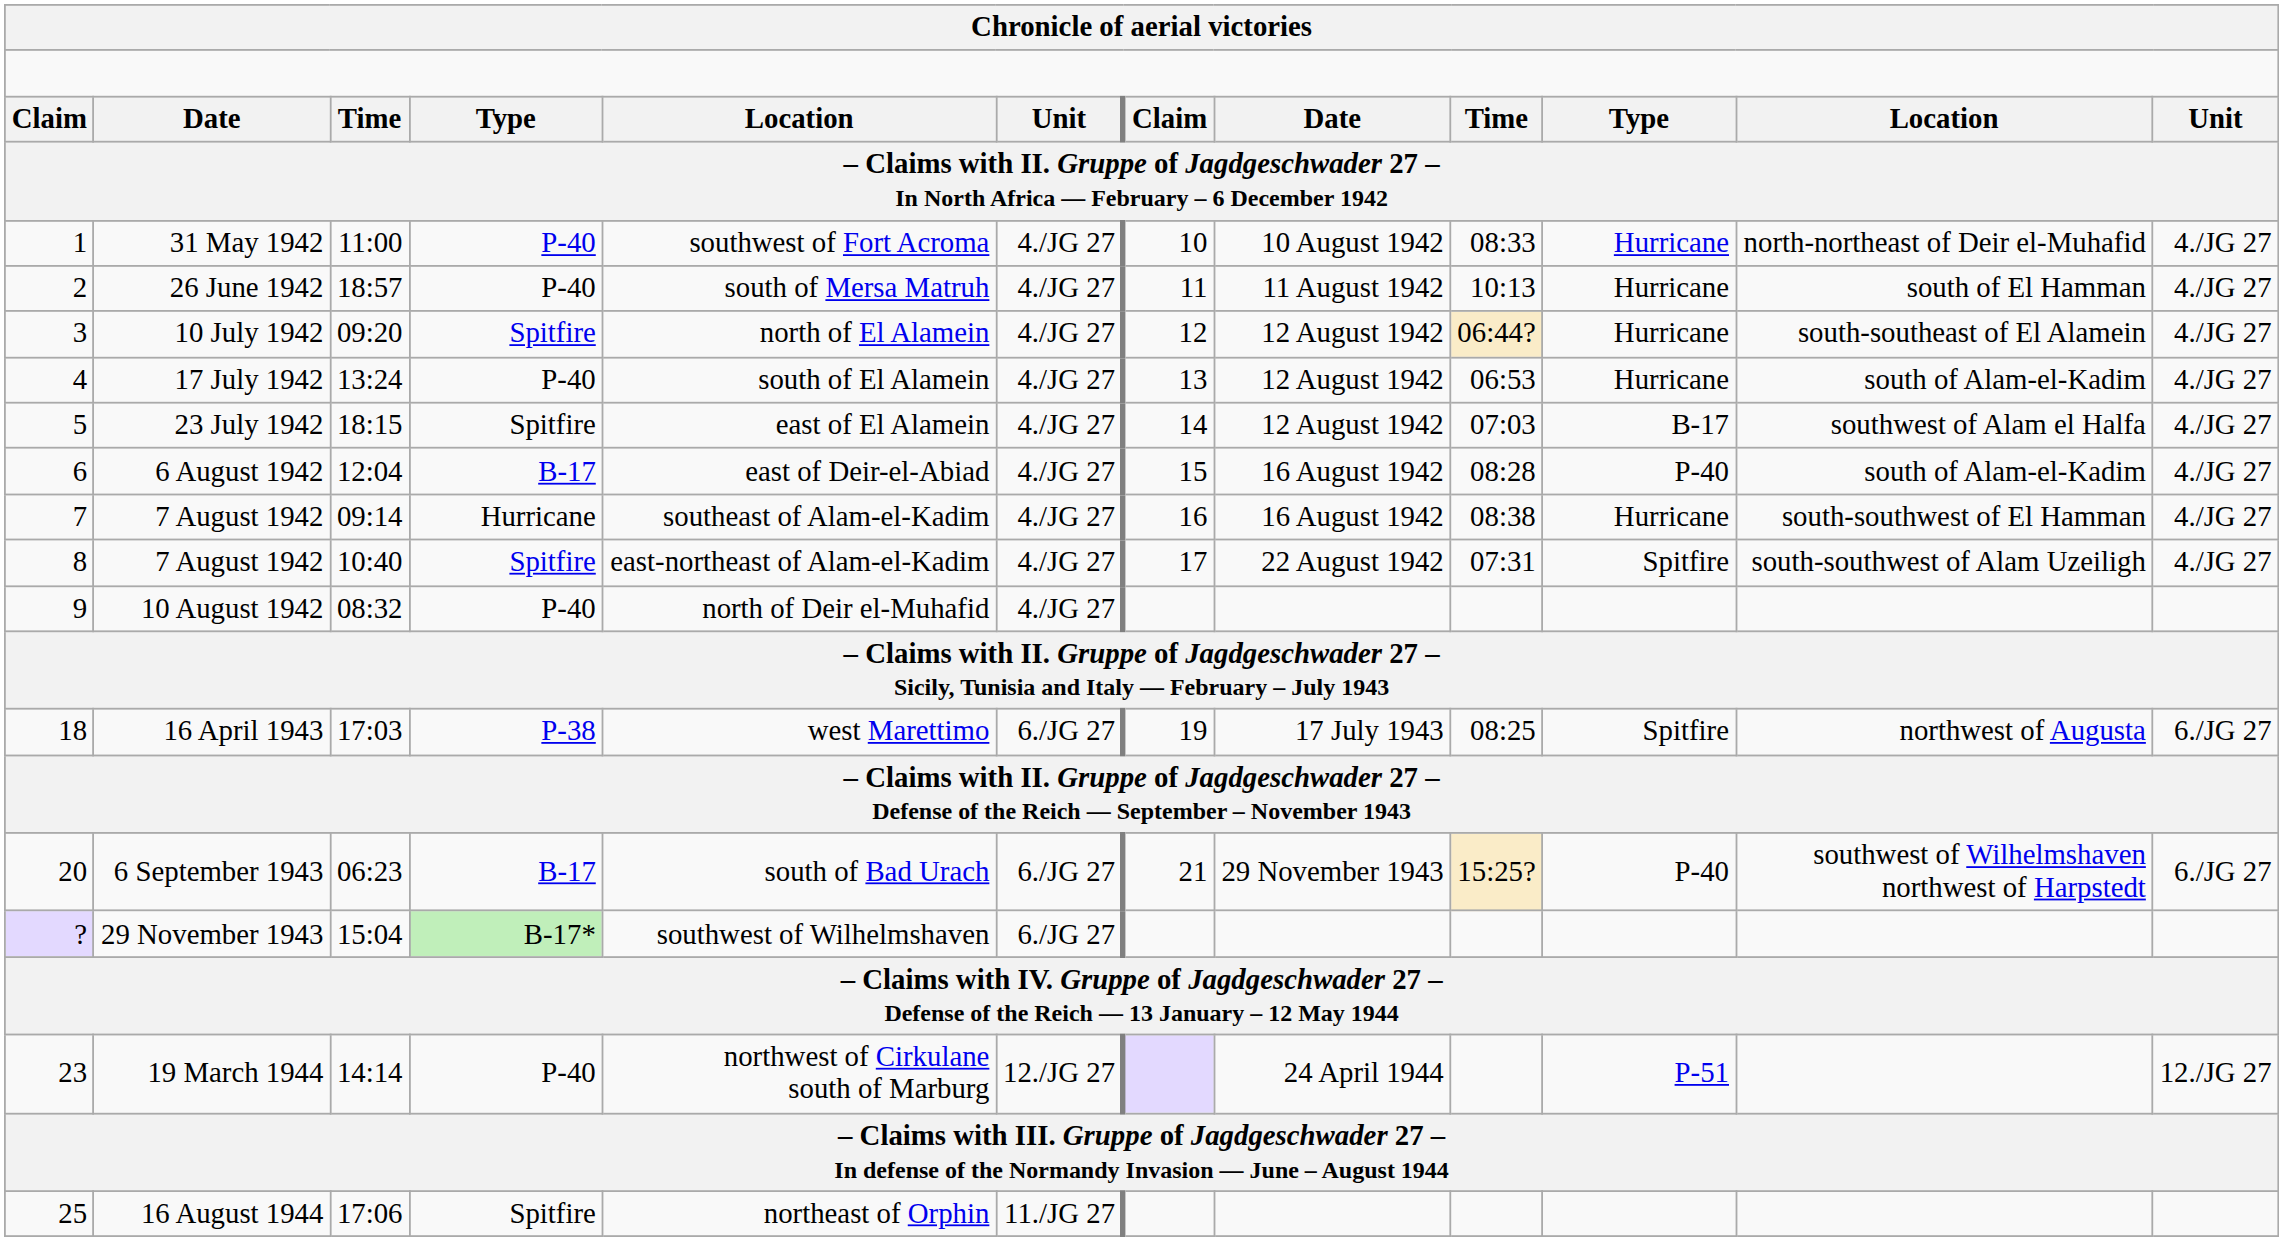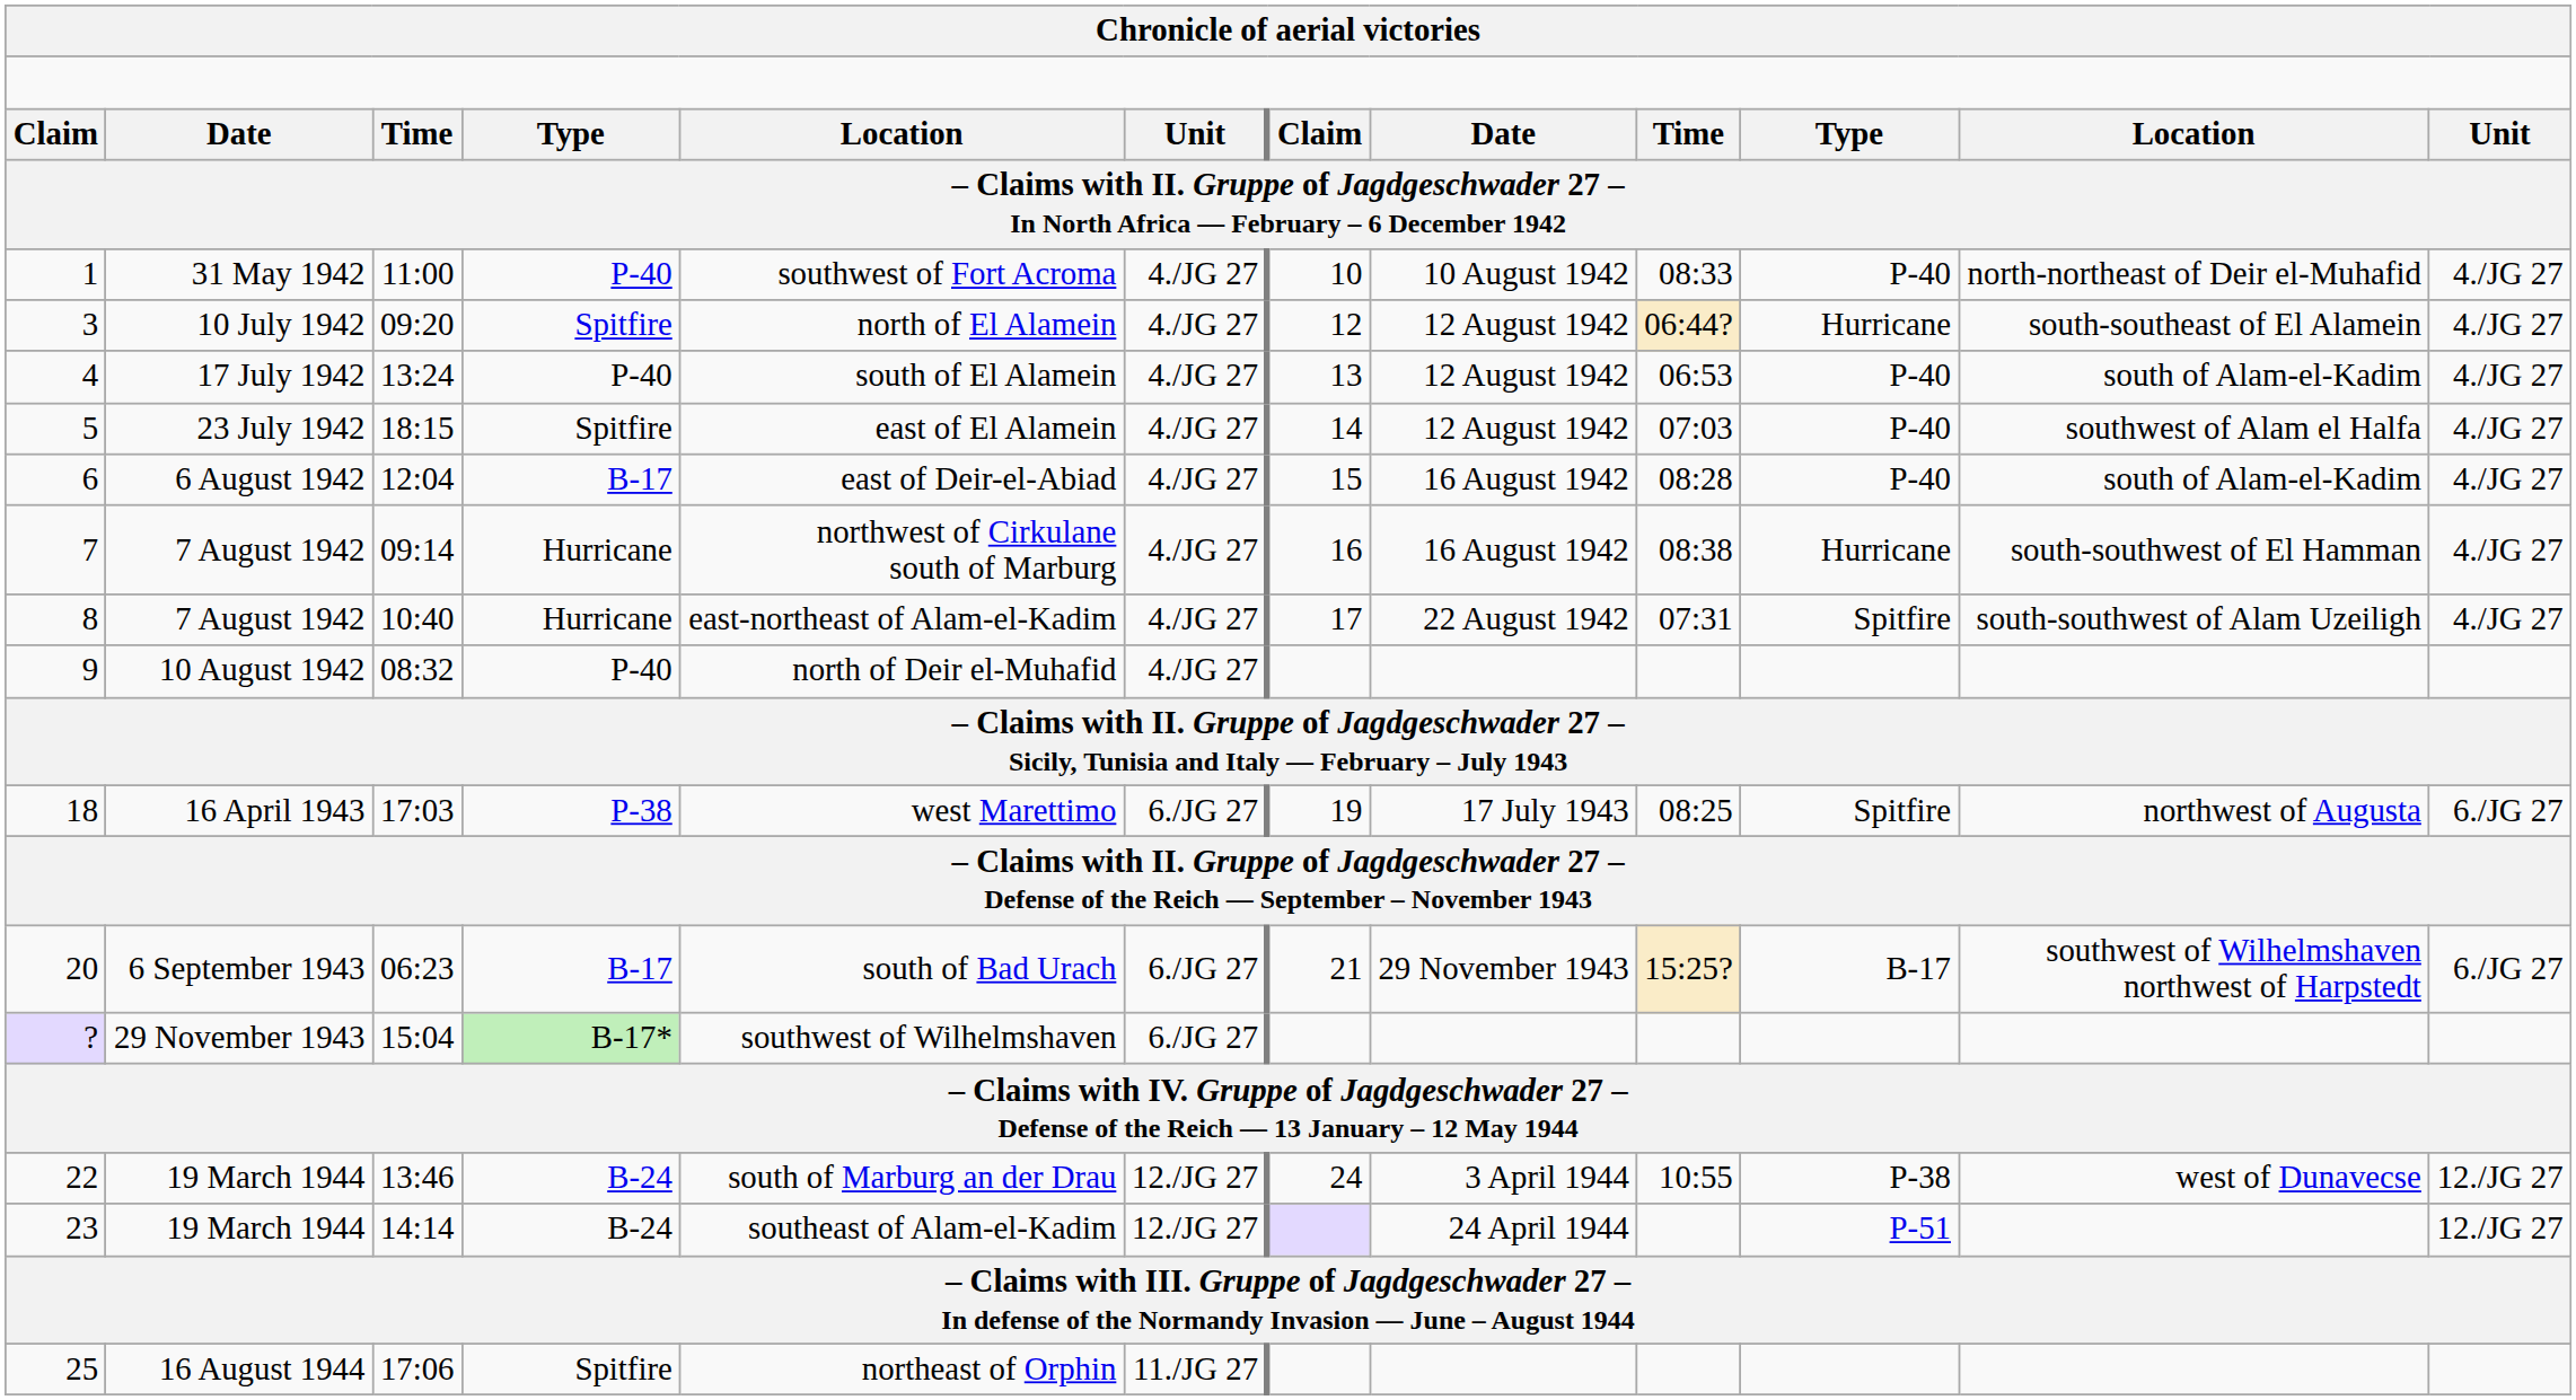1 | column 10: Hurricane -> P-40
- row: 2 | 26 June 1942 | 18:57 | P-40 | south of Mersa Matruh | 4./JG 27 | 11 | 11 August 1942 | 10:13 | Hurricane | south of El Hamman | 4./JG 27
4 | column 10: Hurricane -> P-40
5 | column 10: B-17 -> P-40
7 | column 5: southeast of Alam-el-Kadim -> northwest of Cirkulane south of Marburg
8 | column 4: Spitfire -> Hurricane
20 | column 10: P-40 -> B-17
+ row: 22 | 19 March 1944 | 13:46 | B-24 | south of Marburg an der Drau | 12./JG 27 | 24 | 3 April 1944 | 10:55 | P-38 | west of Dunavecse | 12./JG 27
23 | column 4: P-40 -> B-24
23 | column 5: northwest of Cirkulane south of Marburg -> southeast of Alam-el-Kadim
